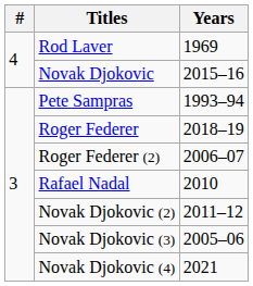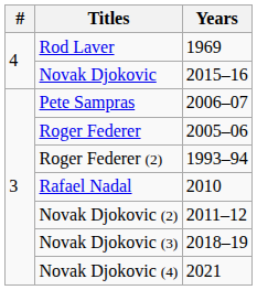Pete Sampras | Years: 1993–94 -> 2006–07
Roger Federer | Years: 2018–19 -> 2005–06
Roger Federer (2) | Years: 2006–07 -> 1993–94
Novak Djokovic (3) | Years: 2005–06 -> 2018–19
